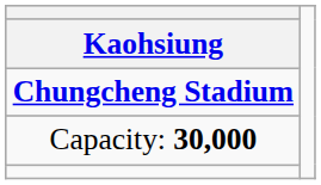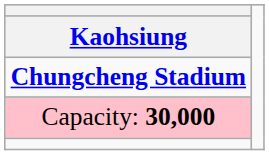row 4 | column 1: no background -> pink background
